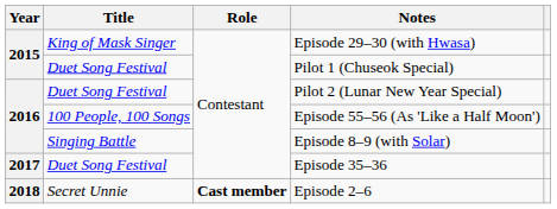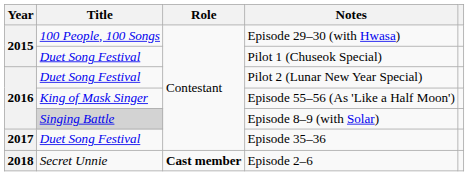Episode 29–30 (with Hwasa) | Title: King of Mask Singer -> 100 People, 100 Songs
Episode 55–56 (As 'Like a Half Moon') | Title: 100 People, 100 Songs -> King of Mask Singer
Episode 8–9 (with Solar) | Title: no background -> lightgrey background
